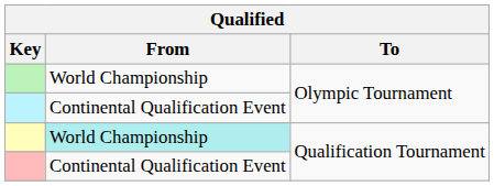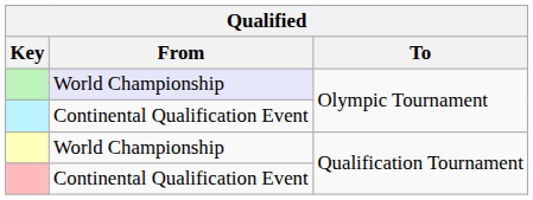World Championship / Olympic Tournament | From: no background -> lavender background
World Championship / Qualification Tournament | From: paleturquoise background -> no background
